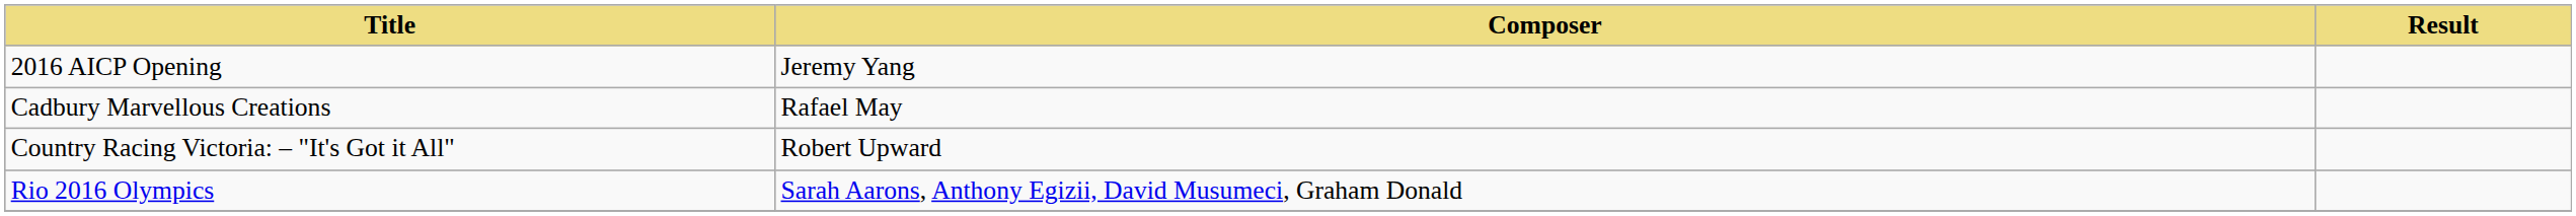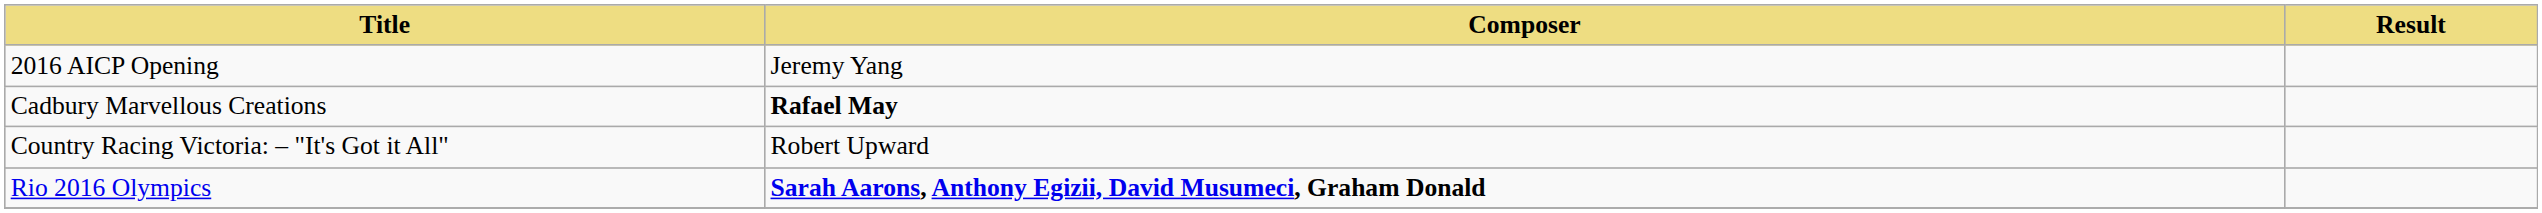Cadbury Marvellous Creations | Composer: normal -> bold
Rio 2016 Olympics | Composer: normal -> bold
